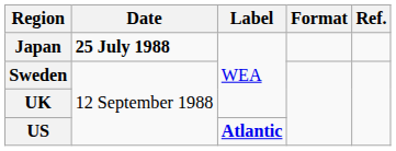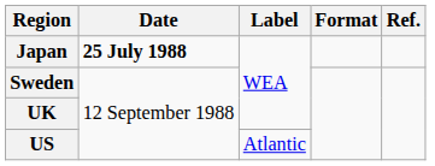US | Label: bold -> normal
